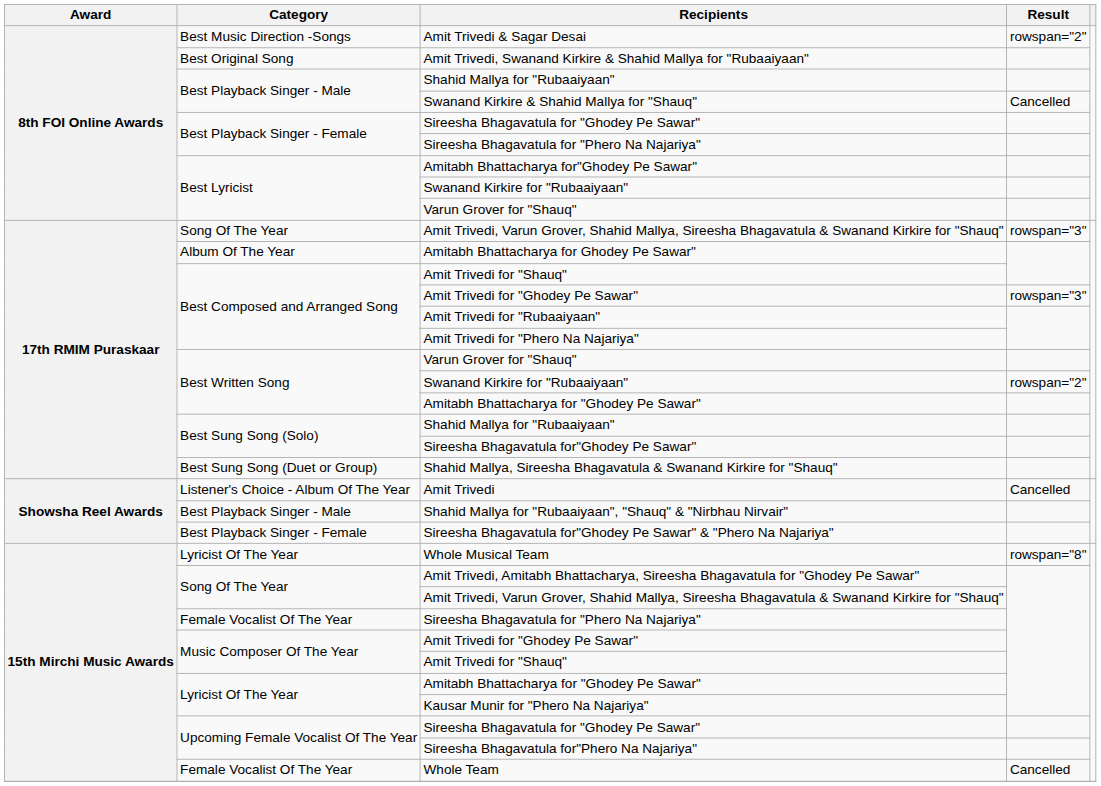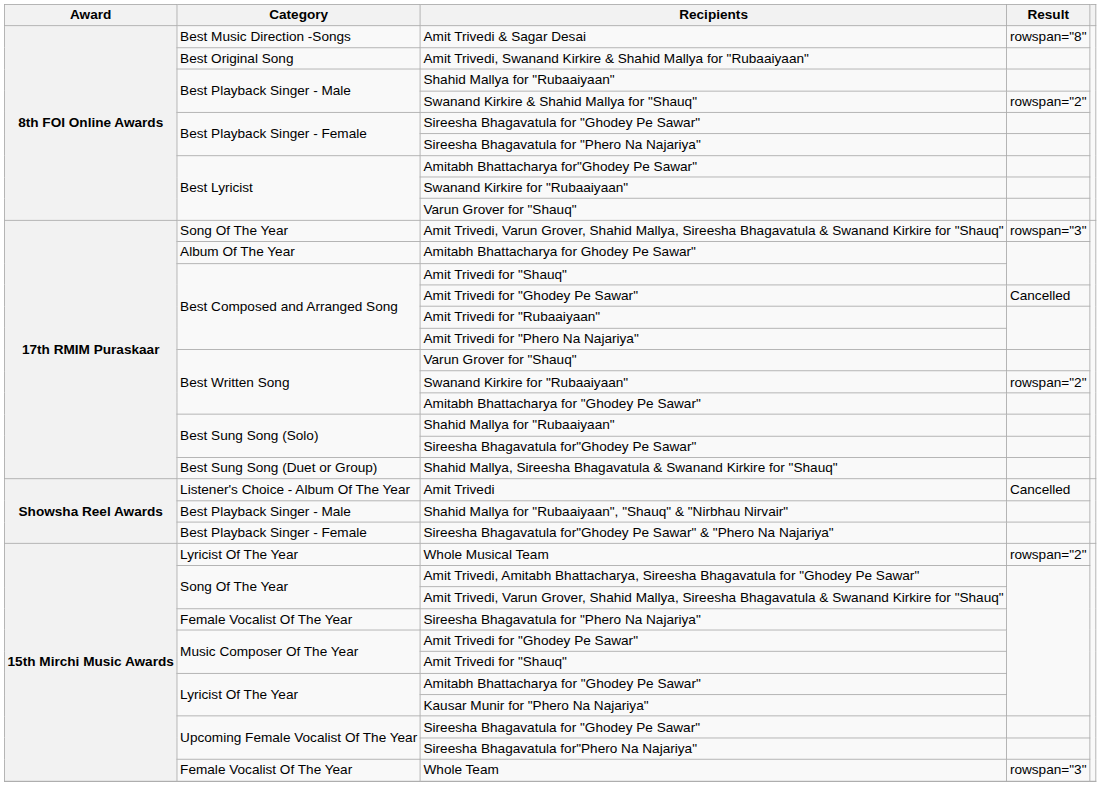Amit Trivedi & Sagar Desai | Result: rowspan="2" -> rowspan="8"
Swanand Kirkire & Shahid Mallya for "Shauq" | Result: Cancelled -> rowspan="2"
17th RMIM Puraskaar / Amit Trivedi for "Ghodey Pe Sawar" | Result: rowspan="3" -> Cancelled
Whole Musical Team | Result: rowspan="8" -> rowspan="2"
Whole Team | Result: Cancelled -> rowspan="3"
